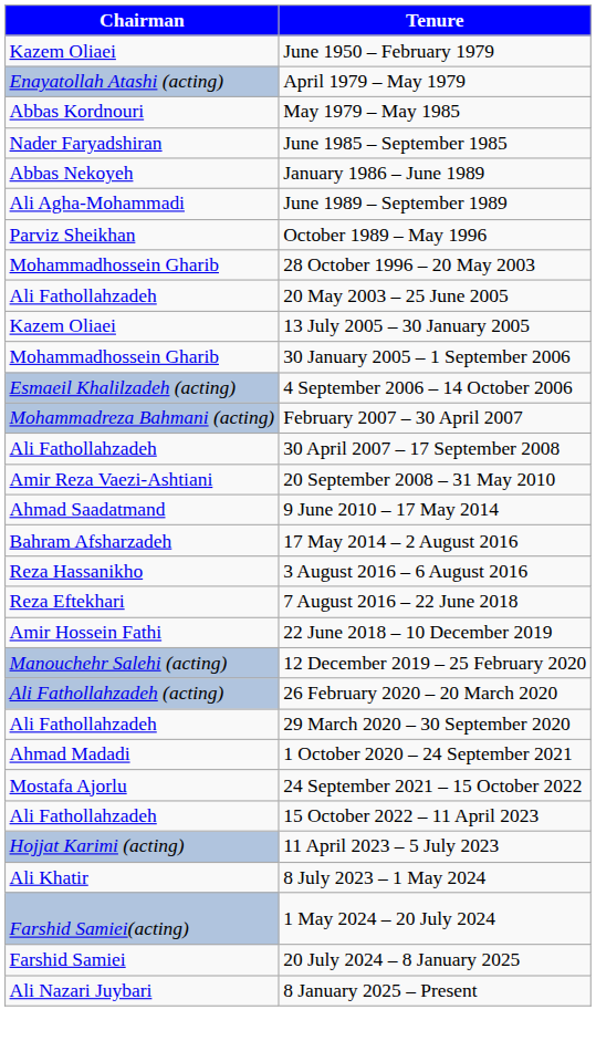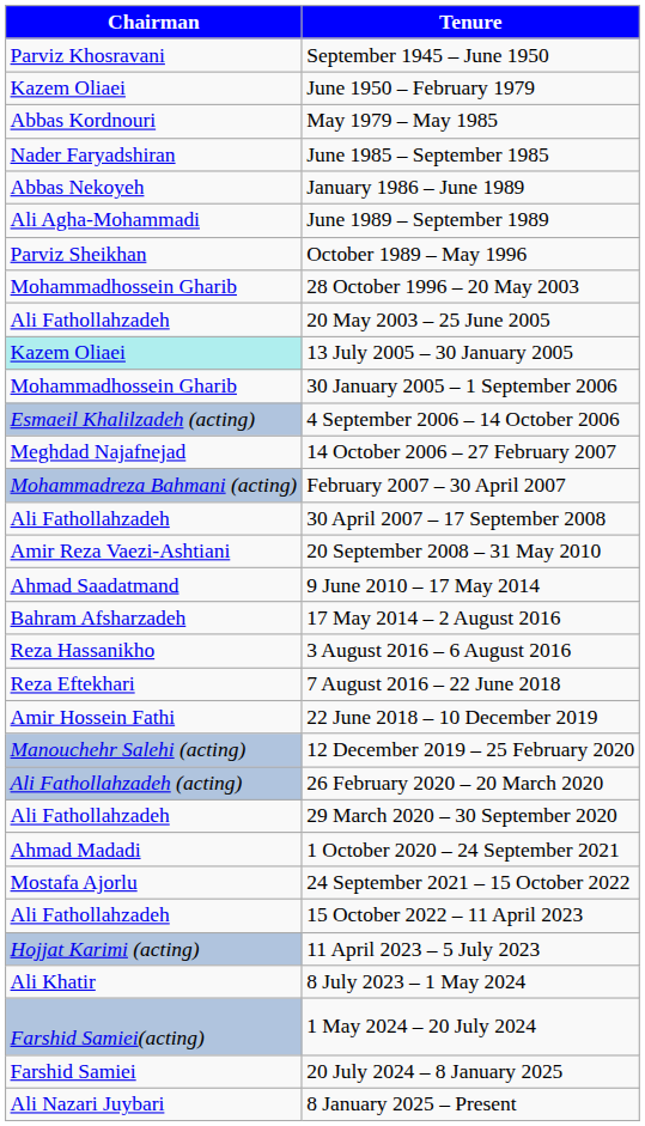+ row: Parviz Khosravani | September 1945 – June 1950
- row: Enayatollah Atashi (acting) | April 1979 – May 1979
13 July 2005 – 30 January 2005 | Chairman: no background -> paleturquoise background
+ row: Meghdad Najafnejad | 14 October 2006 – 27 February 2007
